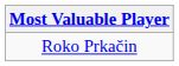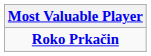row 2 | column 1: normal -> bold
